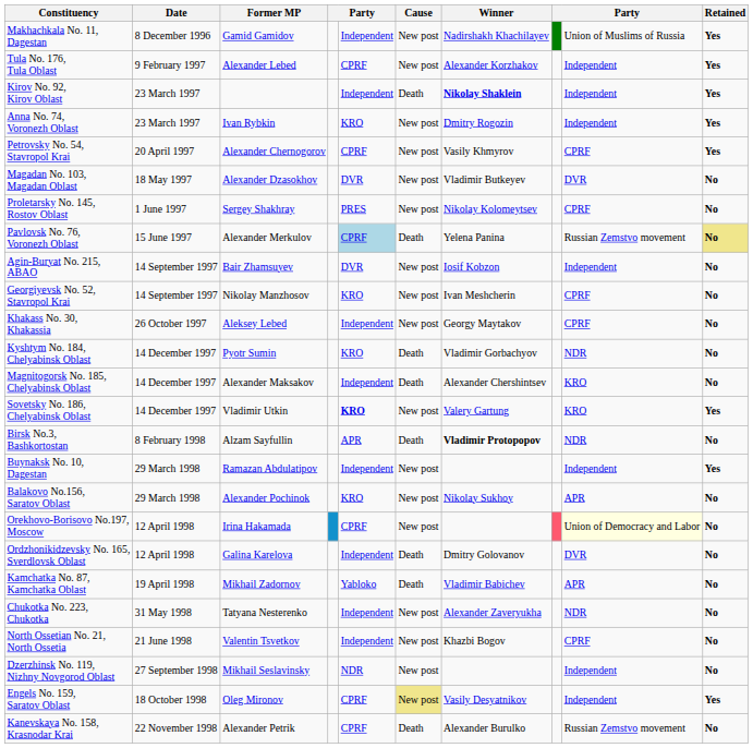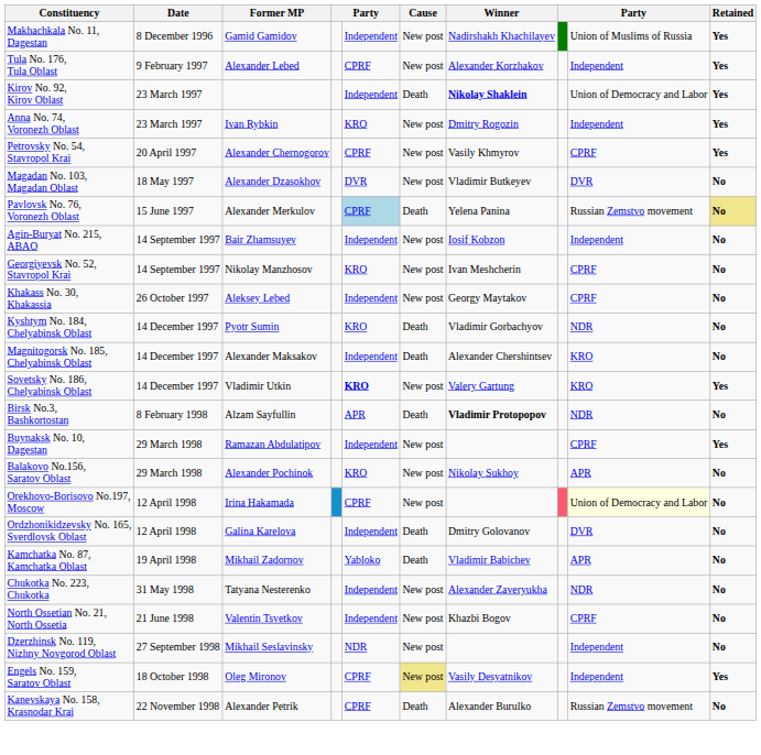Kirov No. 92, Kirov Oblast | column 9: Independent -> Union of Democracy and Labor
- row: Proletarsky No. 145, Rostov Oblast | 1 June 1997 | Sergey Shakhray | PRES | New post | Nikolay Kolomeytsev | CPRF | No
Agin-Buryat No. 215, ABAO | column 5: DVR -> Independent
Buynaksk No. 10, Dagestan | column 9: Independent -> CPRF
